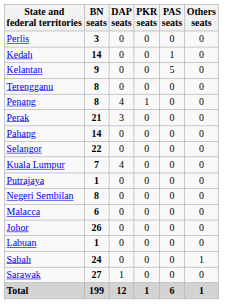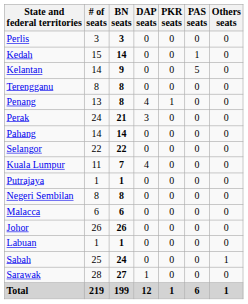+ column: # of seats | 3 | 15 | 14 | 8 | 13 | 24 | 14 | 22 | 11 | 1 | 8 | 6 | 26 | 1 | 25 | 28 | 219
